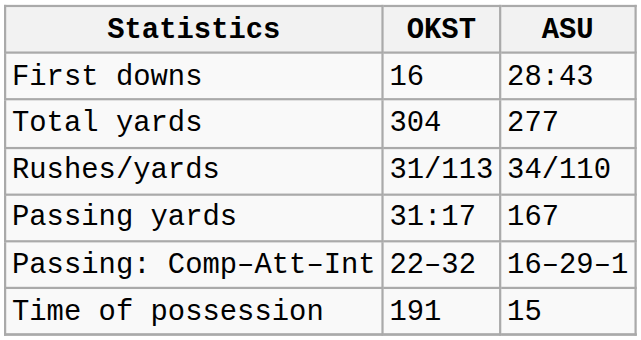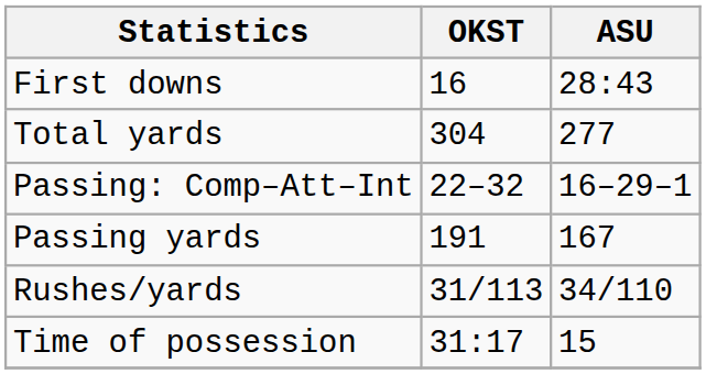rows swapped: Rushes/yards <-> Passing: Comp–Att–Int
Passing yards | OKST: 31:17 -> 191
Time of possession | OKST: 191 -> 31:17
